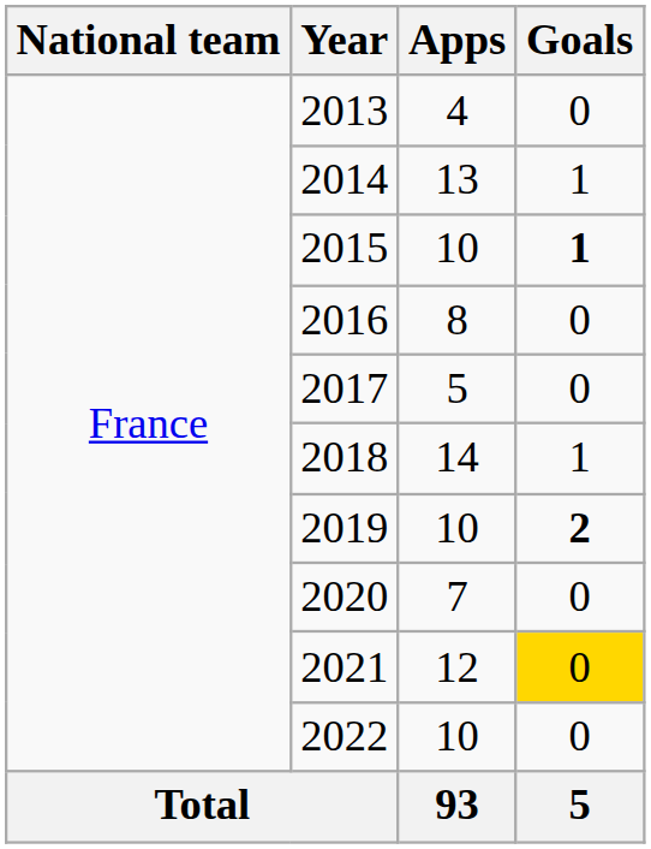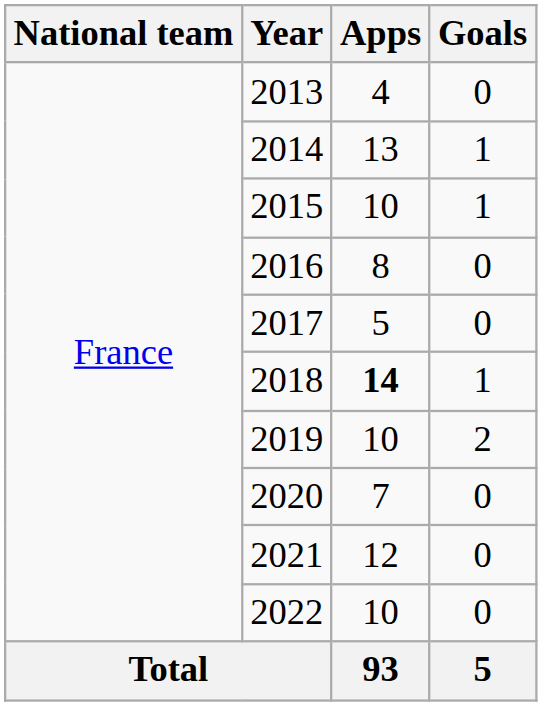2015 | Goals: bold -> normal
2018 | Apps: normal -> bold
2019 | Goals: bold -> normal
2021 | Goals: gold background -> no background
